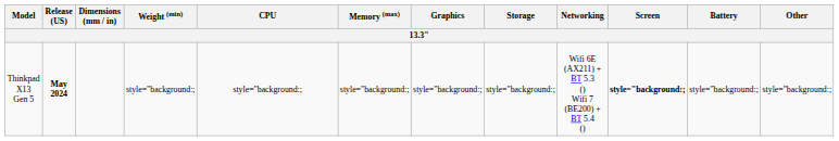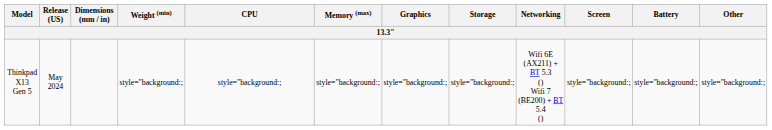Thinkpad X13 Gen 5 | Release (US): bold -> normal
Thinkpad X13 Gen 5 | Screen: bold -> normal
